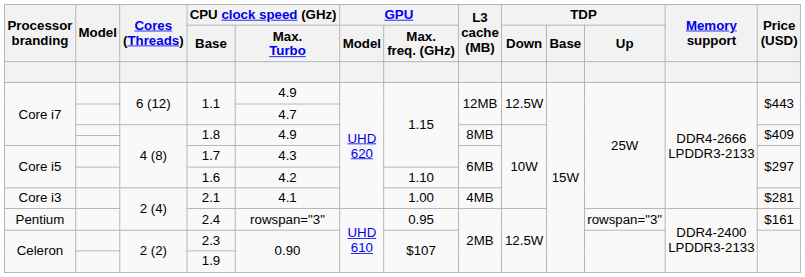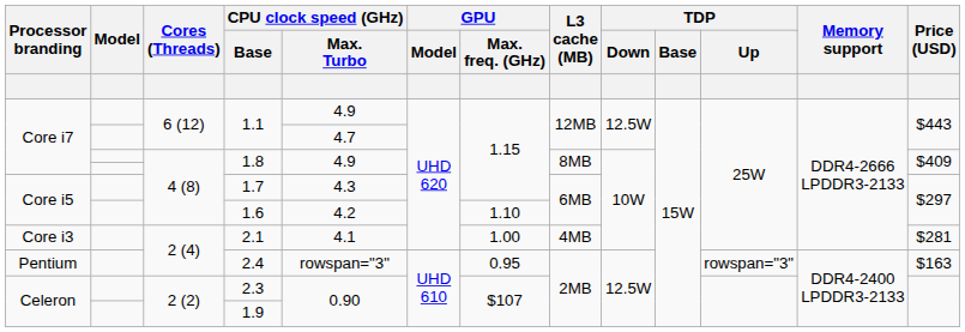2.4 | Price (USD): $161 -> $163
